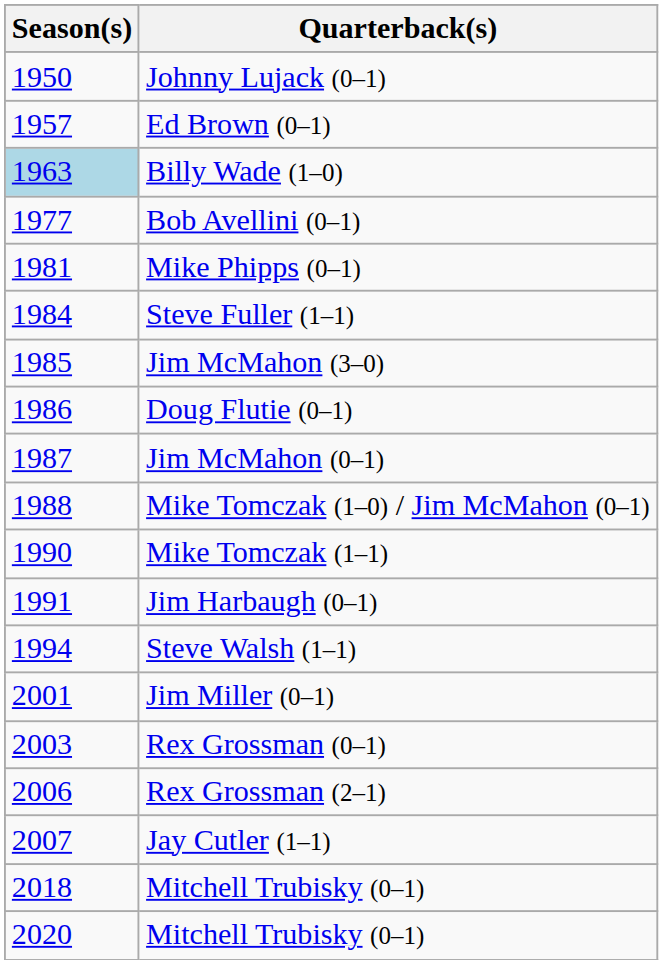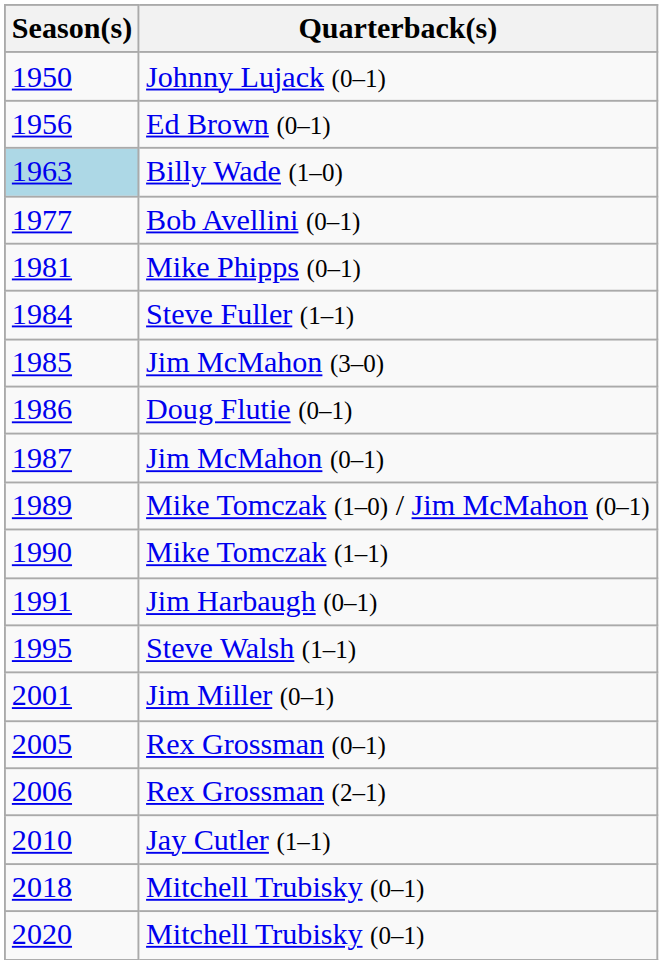row 3 | Season(s): 1957 -> 1956
row 11 | Season(s): 1988 -> 1989
row 14 | Season(s): 1994 -> 1995
row 16 | Season(s): 2003 -> 2005
row 18 | Season(s): 2007 -> 2010
